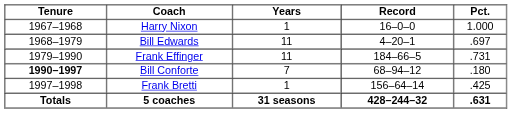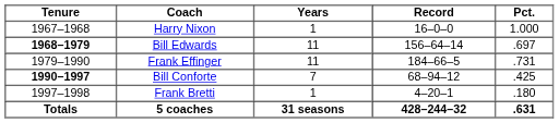Bill Edwards | Tenure: normal -> bold
Bill Edwards | Record: 4–20–1 -> 156–64–14
Bill Conforte | Pct.: .180 -> .425
Frank Bretti | Record: 156–64–14 -> 4–20–1
Frank Bretti | Pct.: .425 -> .180
